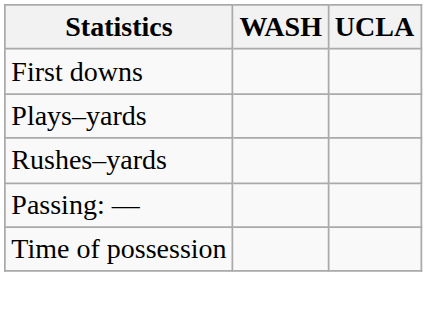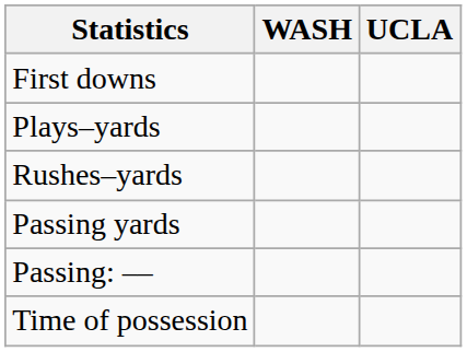+ row: Passing yards
